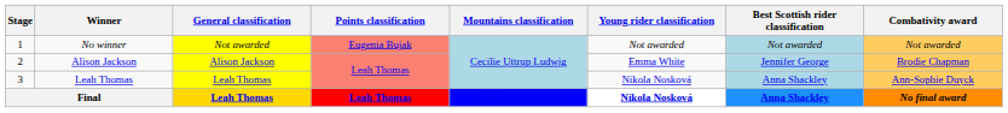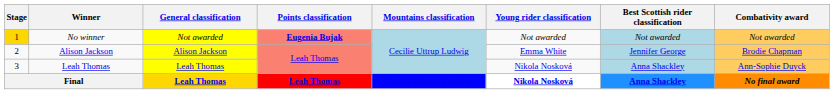No winner | Stage: no background -> gold background
No winner | Points classification: normal -> bold
